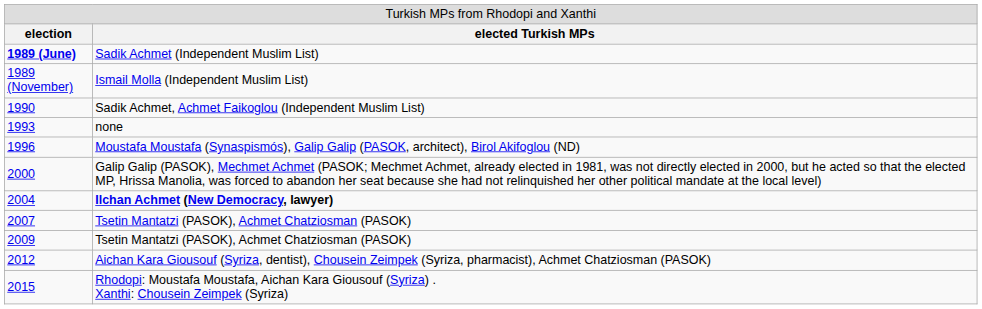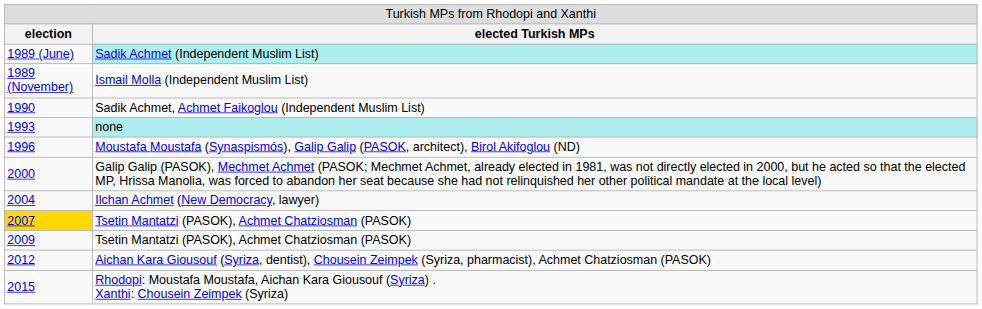Sadik Achmet (Independent Muslim List) | column 1: bold -> normal
Sadik Achmet (Independent Muslim List) | column 2: no background -> paleturquoise background
none | column 2: no background -> paleturquoise background
Ilchan Achmet (New Democracy, lawyer) | column 2: bold -> normal
2007 / Tsetin Mantatzi (PASOK), Achmet Chatziosman (PASOK) | column 1: no background -> gold background
